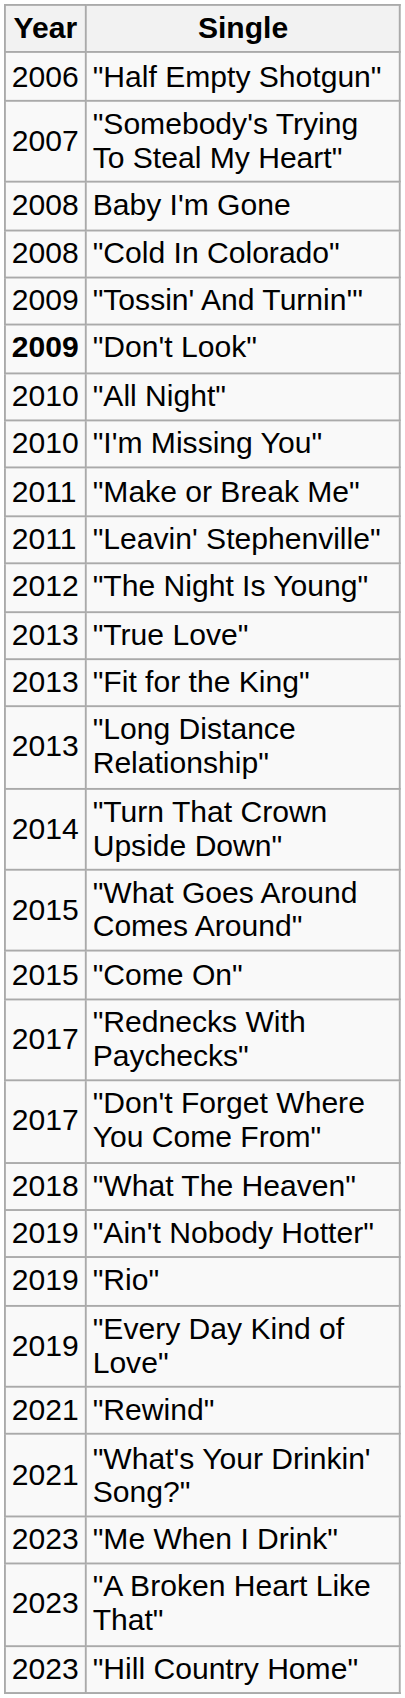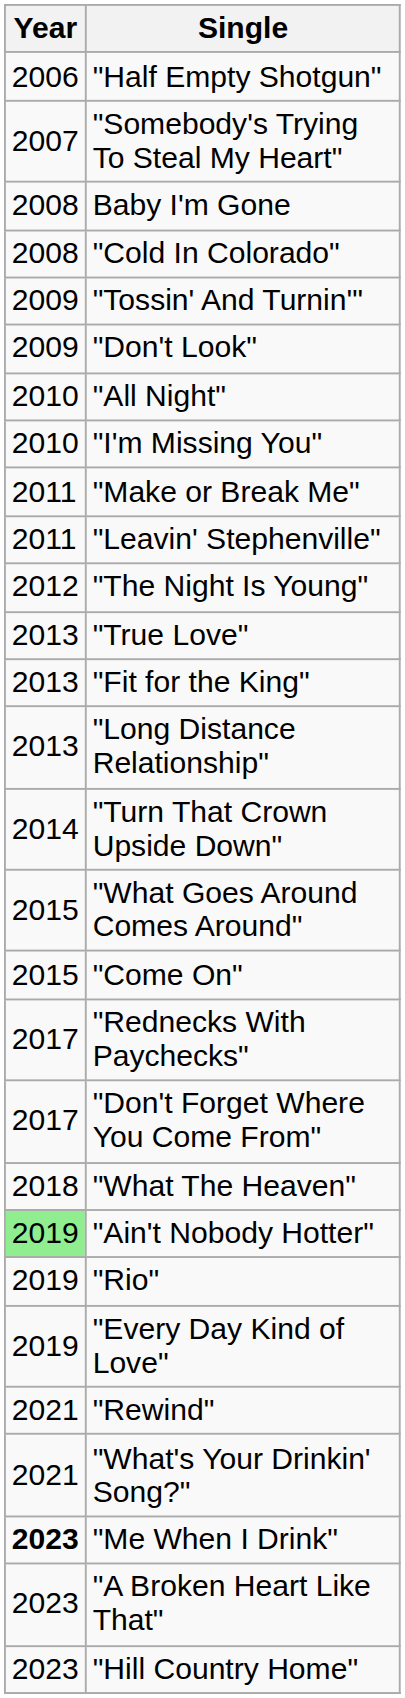"Don't Look" | Year: bold -> normal
"Ain't Nobody Hotter" | Year: no background -> lightgreen background
"Me When I Drink" | Year: normal -> bold
